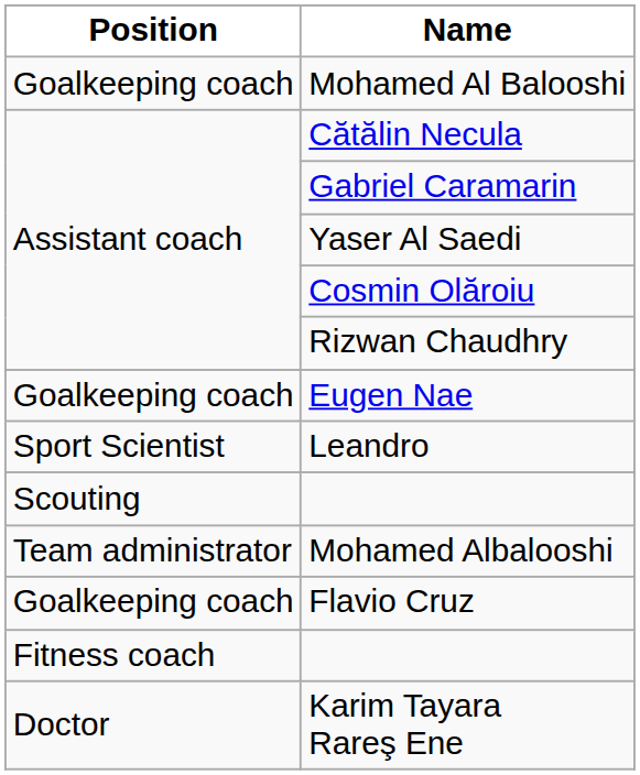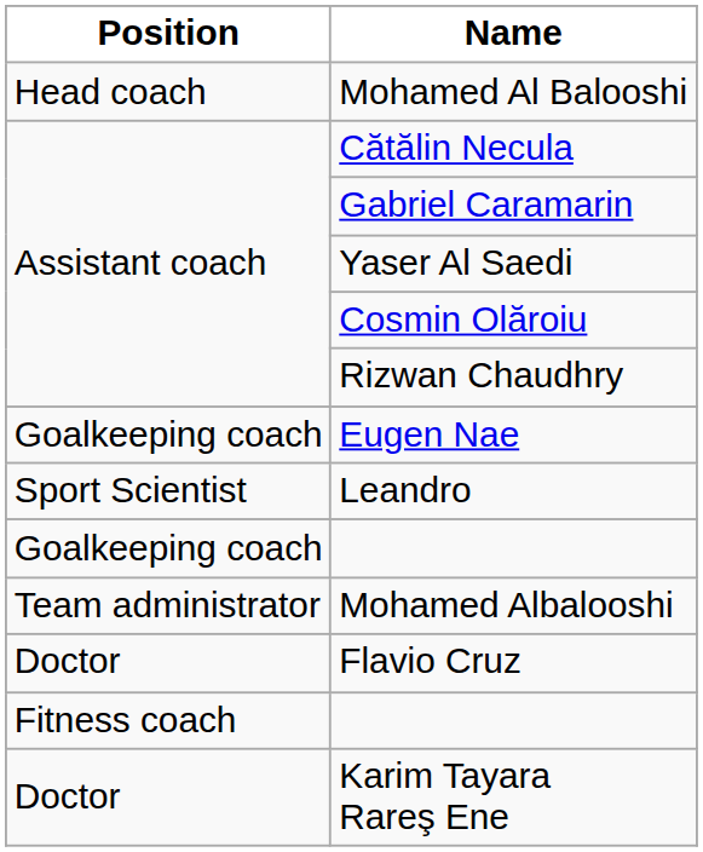row 2 | Position: Goalkeeping coach -> Head coach
row 10 | Position: Scouting -> Goalkeeping coach
row 12 | Position: Goalkeeping coach -> Doctor
